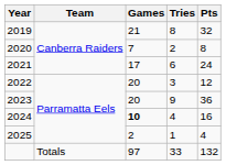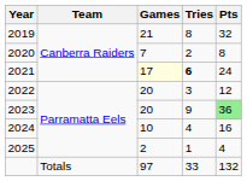2021 | Games: no background -> lightyellow background
2021 | Tries: normal -> bold
2023 | Pts: no background -> lightgreen background
2024 | Games: bold -> normal
